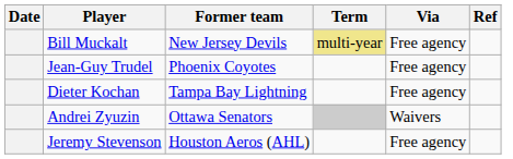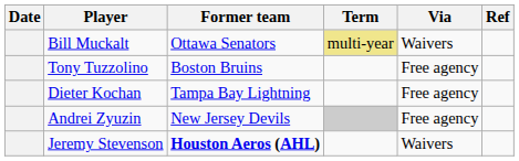Bill Muckalt | Former team: New Jersey Devils -> Ottawa Senators
Bill Muckalt | Via: Free agency -> Waivers
+ row: Tony Tuzzolino | Boston Bruins | Free agency
- row: Jean-Guy Trudel | Phoenix Coyotes | Free agency
Andrei Zyuzin | Former team: Ottawa Senators -> New Jersey Devils
Andrei Zyuzin | Via: Waivers -> Free agency
Jeremy Stevenson | Former team: normal -> bold
Jeremy Stevenson | Via: Free agency -> Waivers
